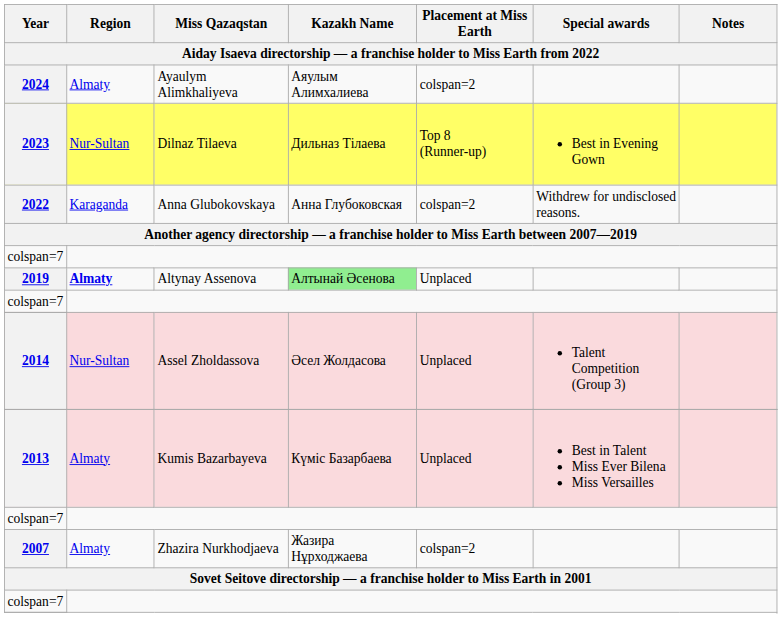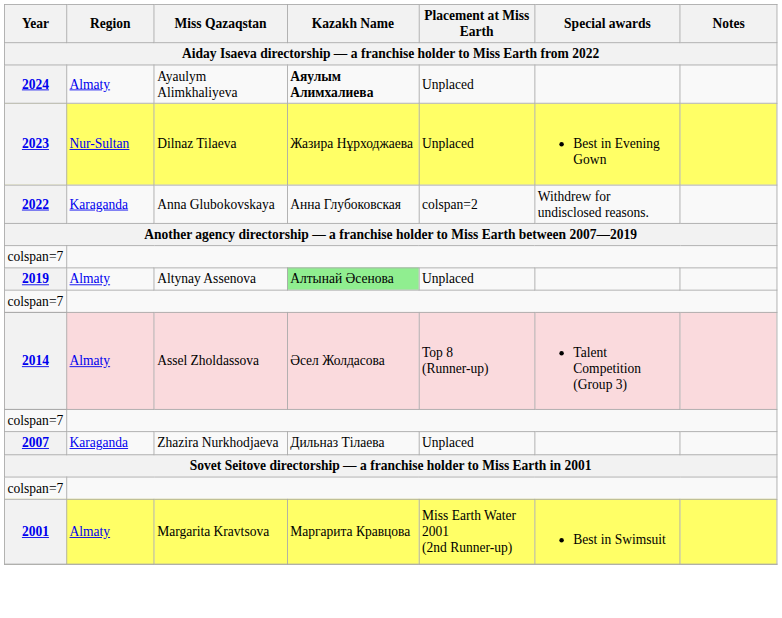2024 | Kazakh Name: normal -> bold
2024 | Placement at Miss Earth: colspan=2 -> Unplaced
2023 | Kazakh Name: Дильназ Тілаева -> Жазира Нұрходжаева
2023 | Placement at Miss Earth: Top 8 (Runner-up) -> Unplaced
2019 | Region: bold -> normal
2014 | Region: Nur-Sultan -> Almaty
2014 | Placement at Miss Earth: Unplaced -> Top 8 (Runner-up)
- row: 2013 | Almaty | Kumis Bazarbayeva | Күміс Базарбаева | Unplaced | Best in Talent Miss Ever Bilena Miss Versailles
2007 | Region: Almaty -> Karaganda
2007 | Kazakh Name: Жазира Нұрходжаева -> Дильназ Тілаева
2007 | Placement at Miss Earth: colspan=2 -> Unplaced
+ row: 2001 | Almaty | Margarita Kravtsova | Маргарита Кравцова | Miss Earth Water 2001 (2nd Runner-up) | Best in Swimsuit
